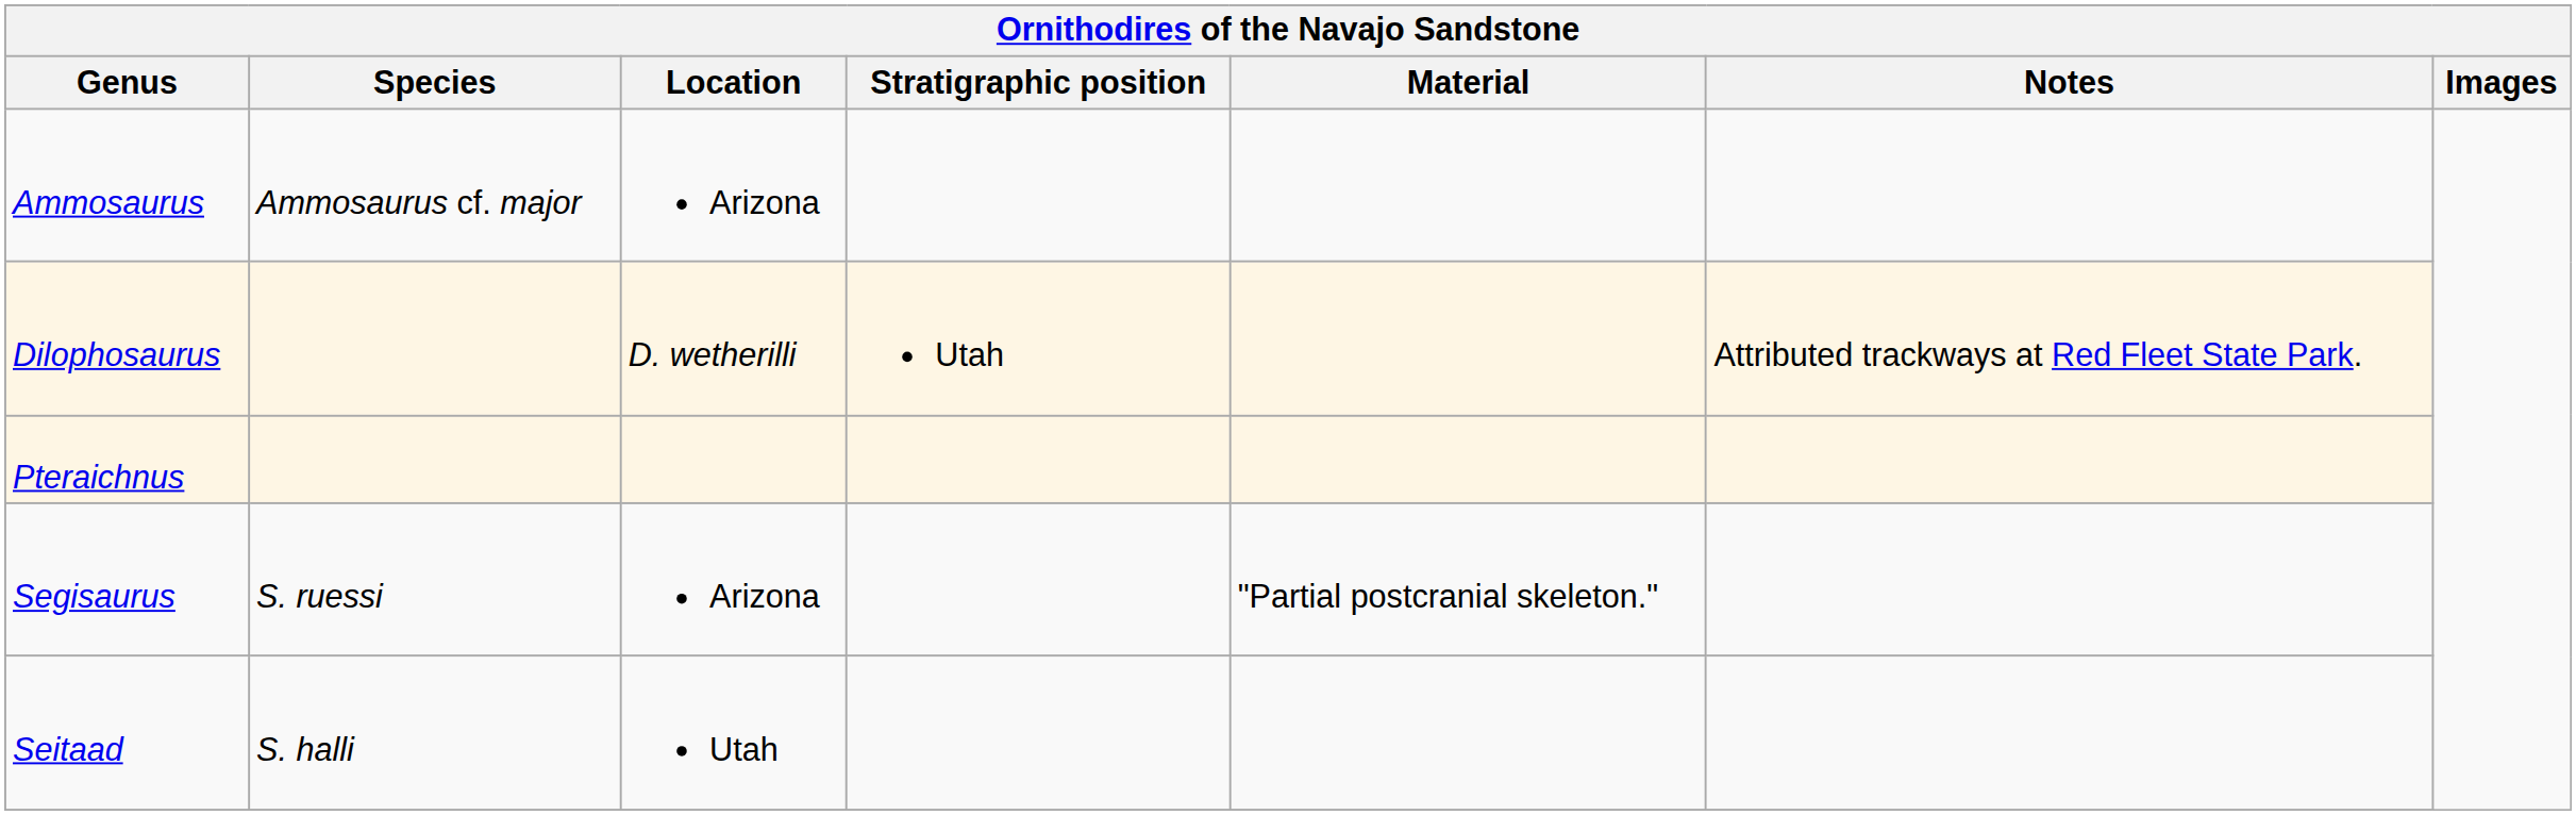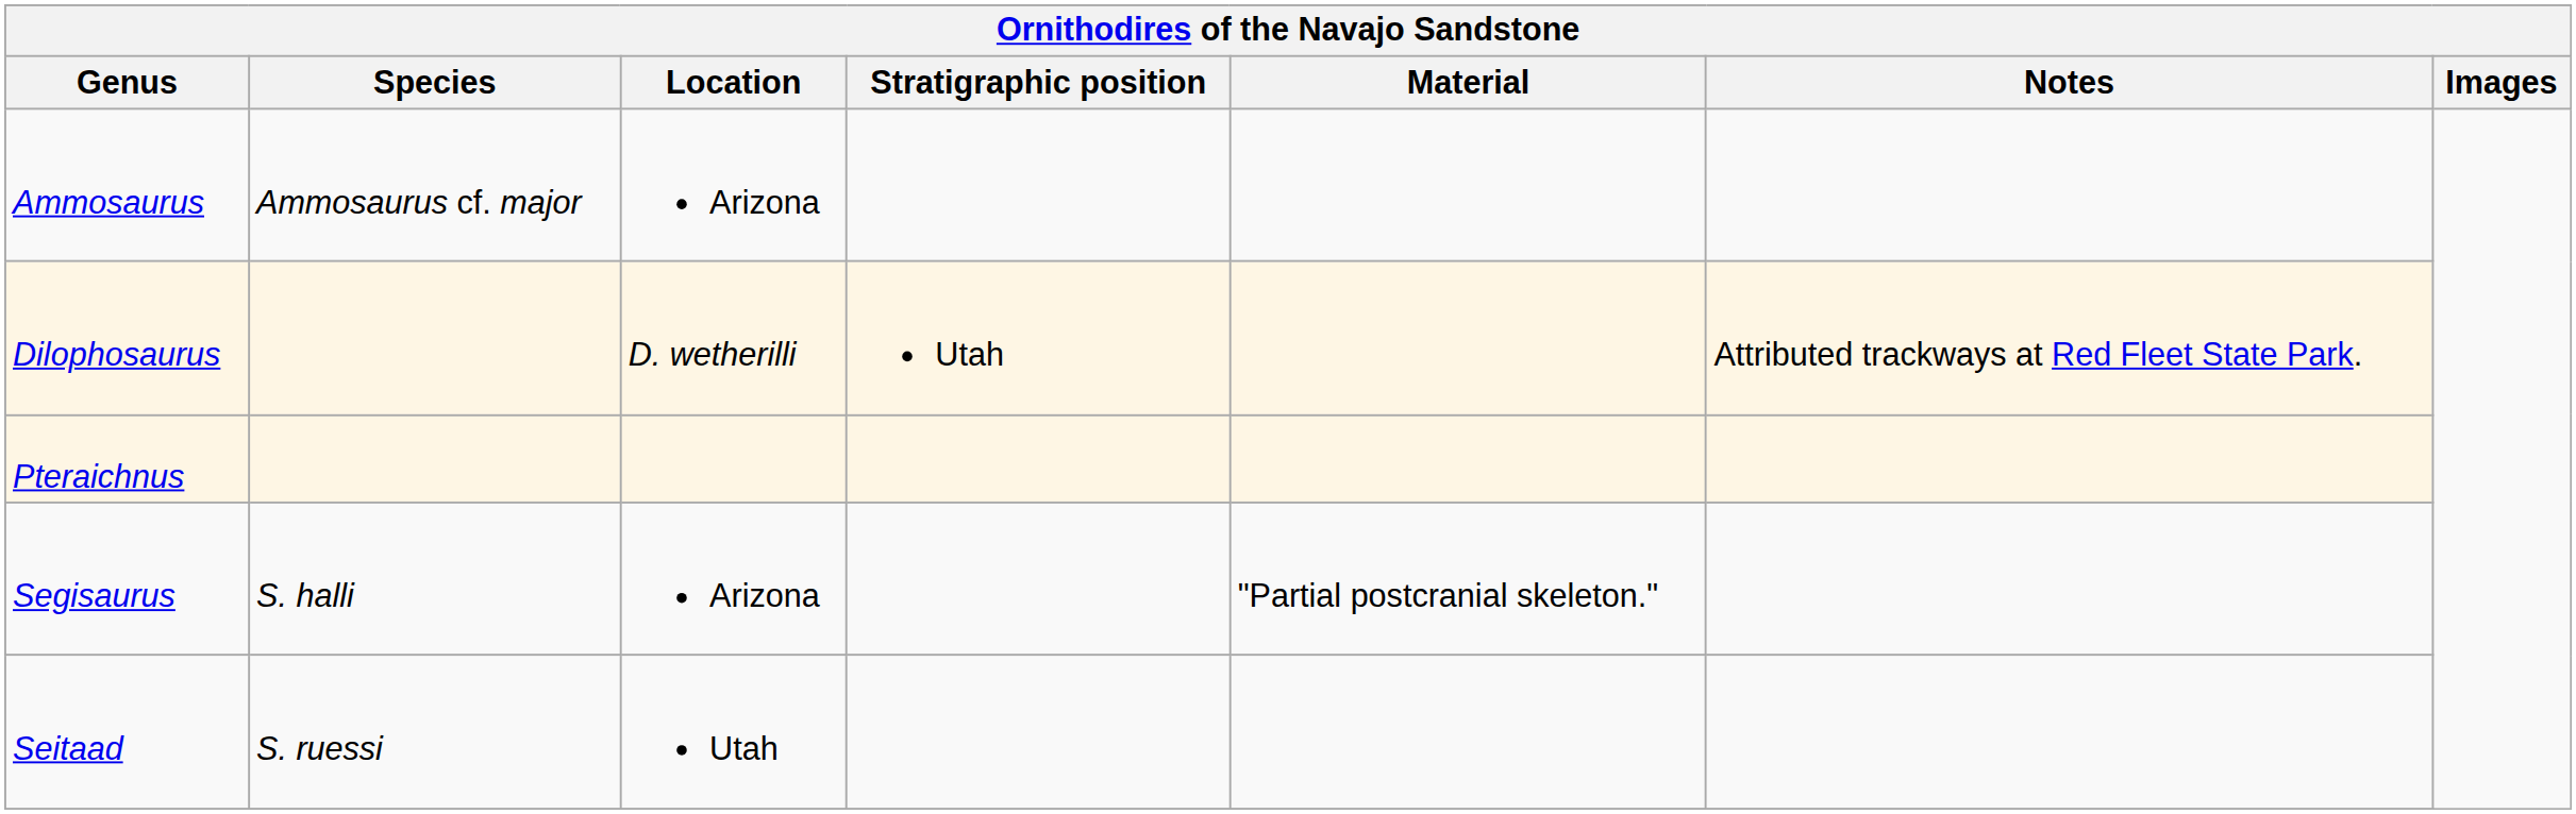Segisaurus | Species: S. ruessi -> S. halli
Seitaad | Species: S. halli -> S. ruessi
